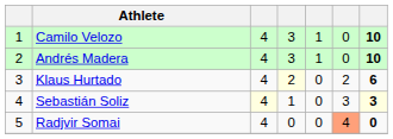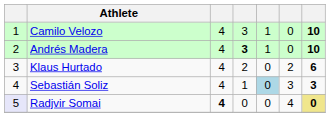Andrés Madera | column 4: normal -> bold
Klaus Hurtado | column 4: lightyellow background -> no background
Sebastián Soliz | column 3: lightyellow background -> no background
Sebastián Soliz | column 5: no background -> lightblue background
Sebastián Soliz | column 7: lightyellow background -> no background
Radjvir Somai | column 1: no background -> lavender background
Radjvir Somai | column 3: normal -> bold
Radjvir Somai | column 6: lightsalmon background -> no background
Radjvir Somai | column 7: no background -> khaki background
